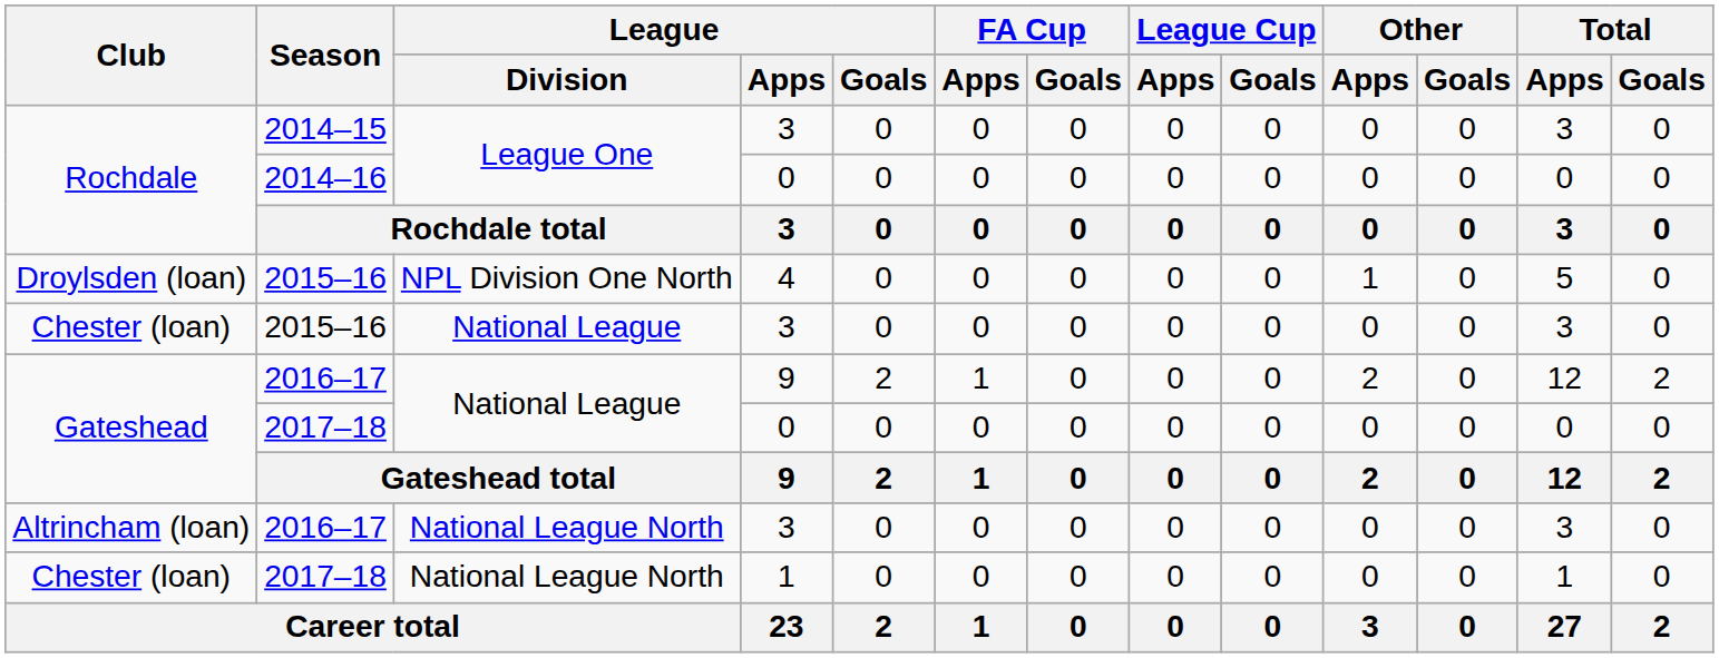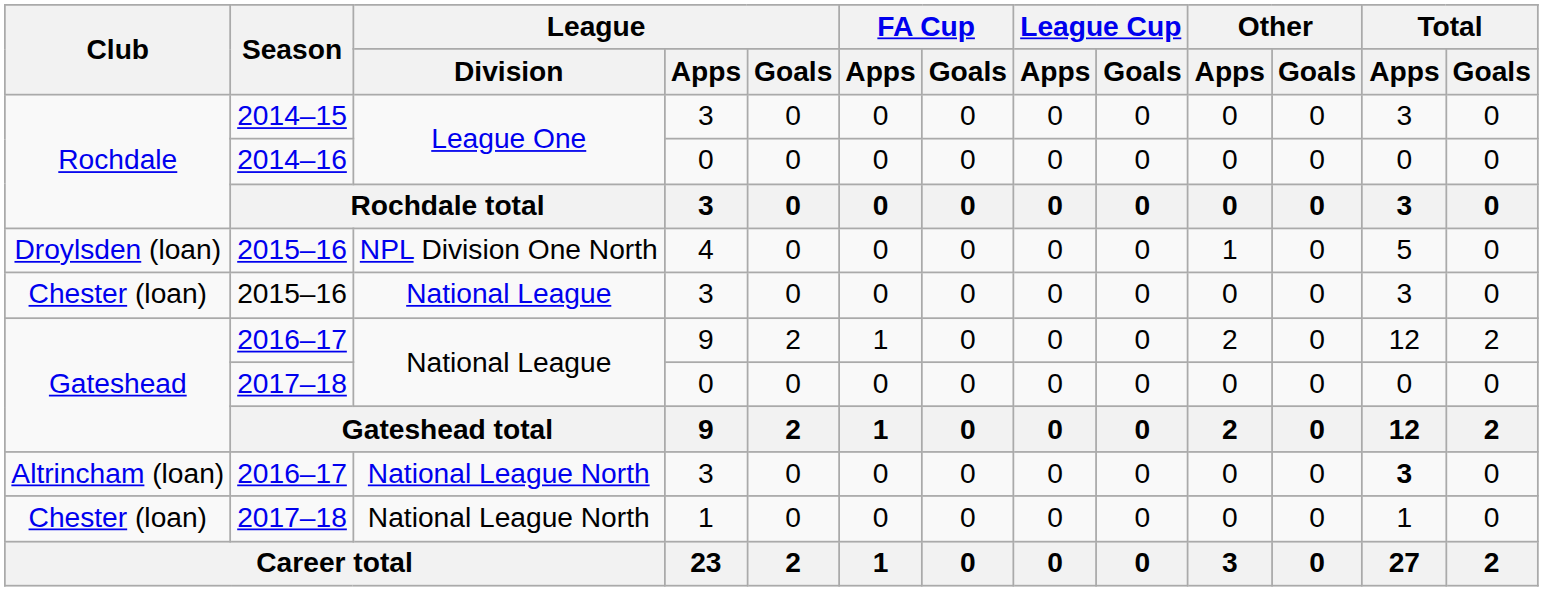Altrincham (loan) | Total / Apps: normal -> bold
